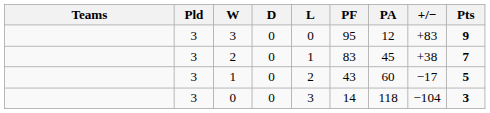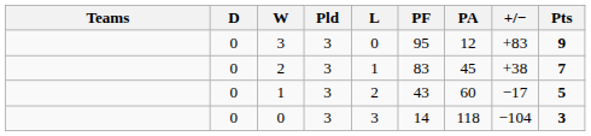columns swapped: Pld <-> D
